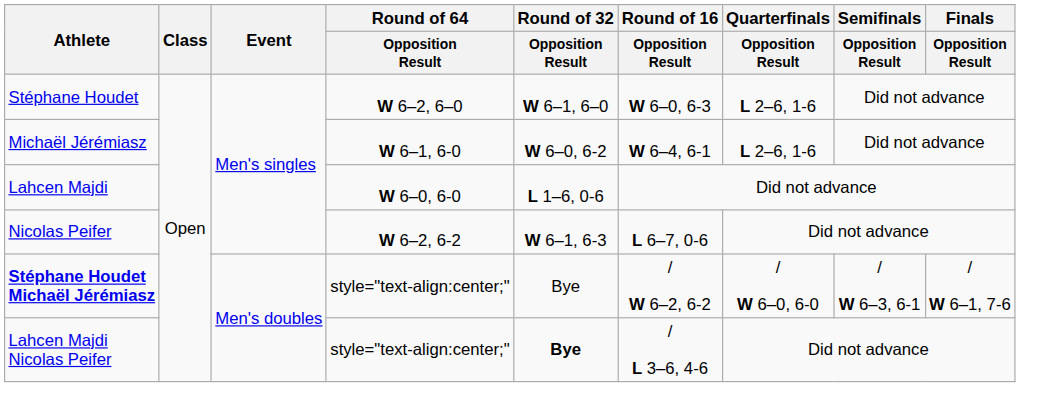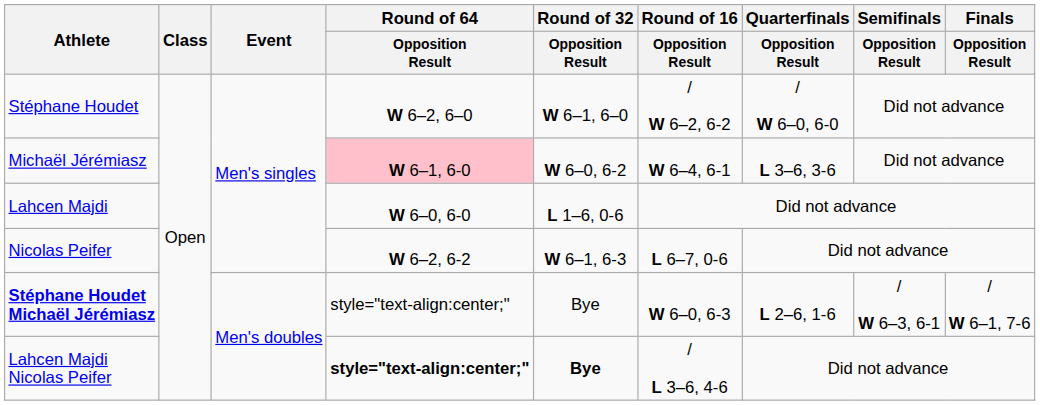Stéphane Houdet | Round of 16 / Opposition Result: W 6–0, 6-3 -> / W 6–2, 6-2
Stéphane Houdet | Quarterfinals / Opposition Result: L 2–6, 1-6 -> / W 6–0, 6-0
Michaël Jérémiasz | Round of 64 / Opposition Result: no background -> pink background
Michaël Jérémiasz | Quarterfinals / Opposition Result: L 2–6, 1-6 -> L 3–6, 3-6
Stéphane Houdet Michaël Jérémiasz | Round of 16 / Opposition Result: / W 6–2, 6-2 -> W 6–0, 6-3
Stéphane Houdet Michaël Jérémiasz | Quarterfinals / Opposition Result: / W 6–0, 6-0 -> L 2–6, 1-6
Lahcen Majdi Nicolas Peifer | Round of 64 / Opposition Result: normal -> bold
